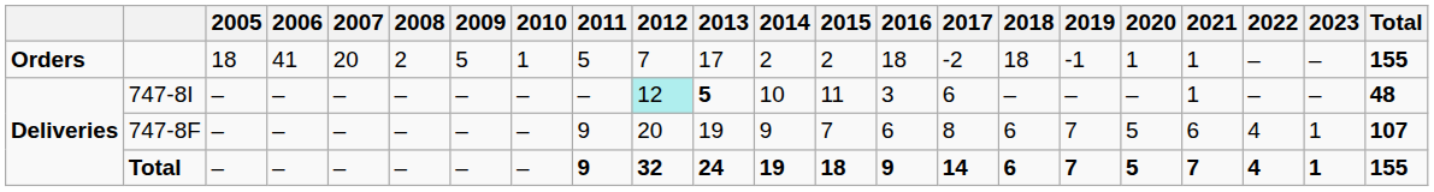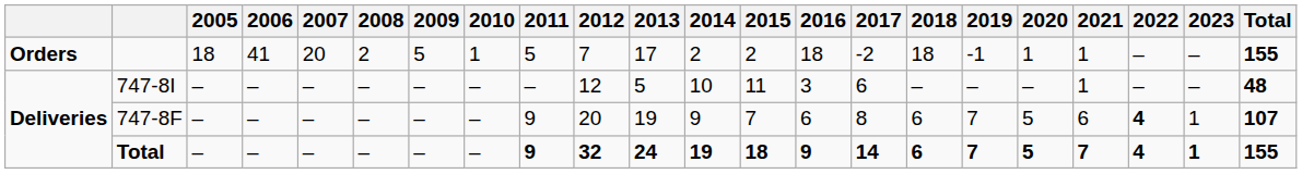747-8I | 2012: paleturquoise background -> no background
747-8I | 2013: bold -> normal
747-8F | 2022: normal -> bold
